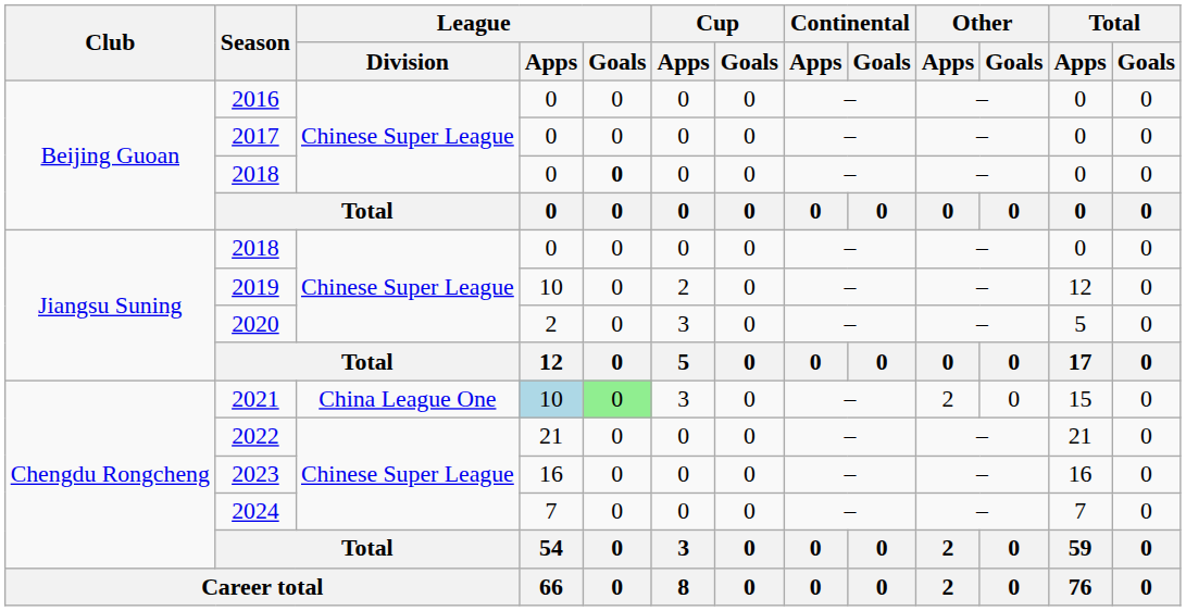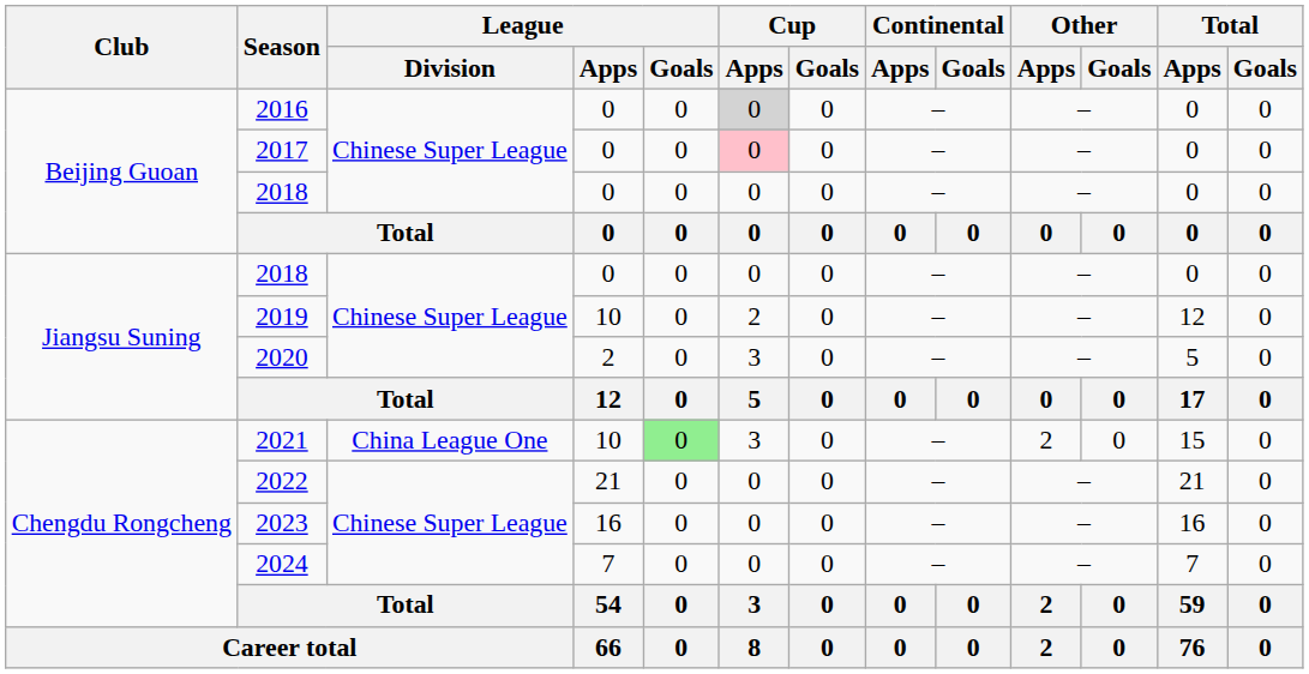2016 | Cup / Apps: no background -> lightgrey background
2017 | Cup / Apps: no background -> pink background
Beijing Guoan / 2018 | League / Goals: bold -> normal
2021 | League / Apps: lightblue background -> no background
